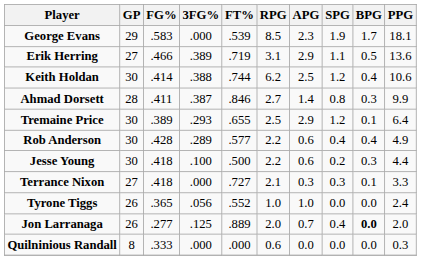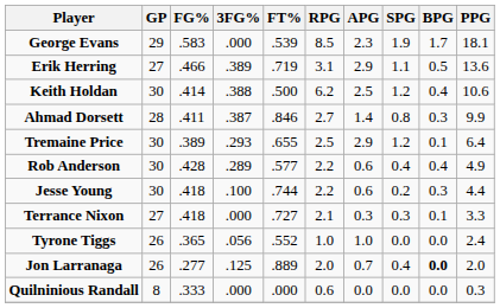Keith Holdan | FT%: .744 -> .500
Jesse Young | FT%: .500 -> .744
